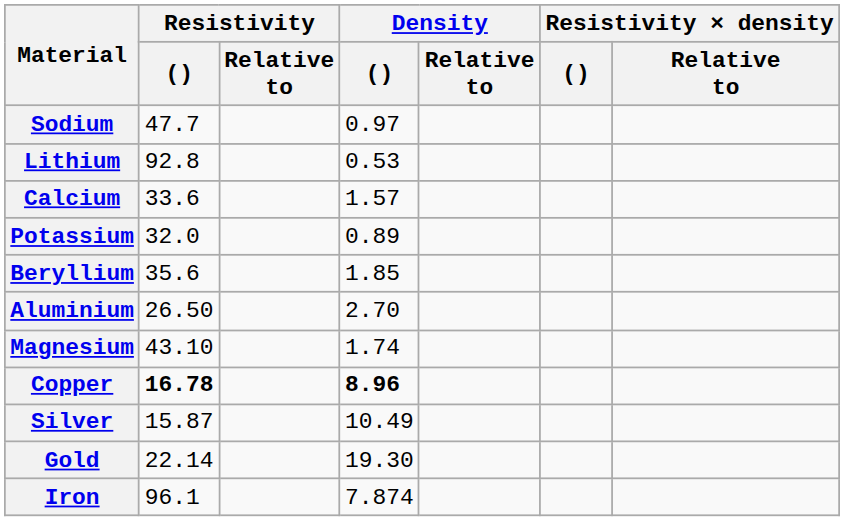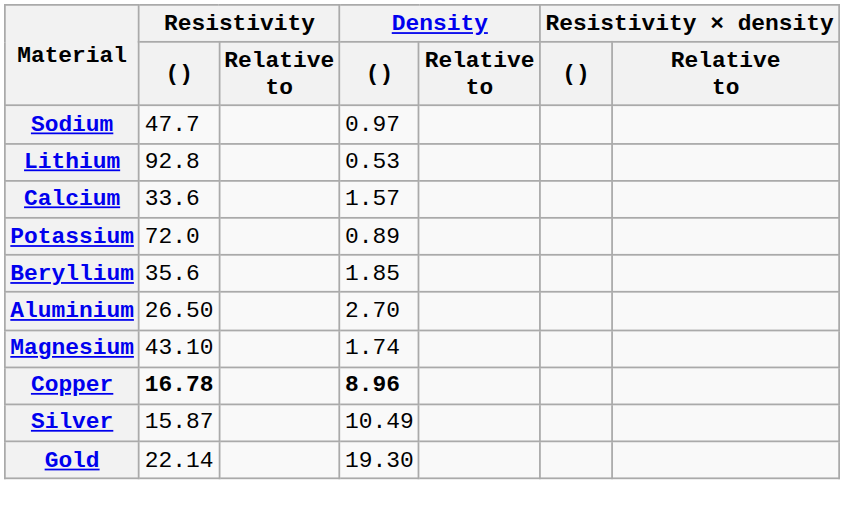Potassium | Resistivity / (): 32.0 -> 72.0
- row: Iron | 96.1 | 7.874
